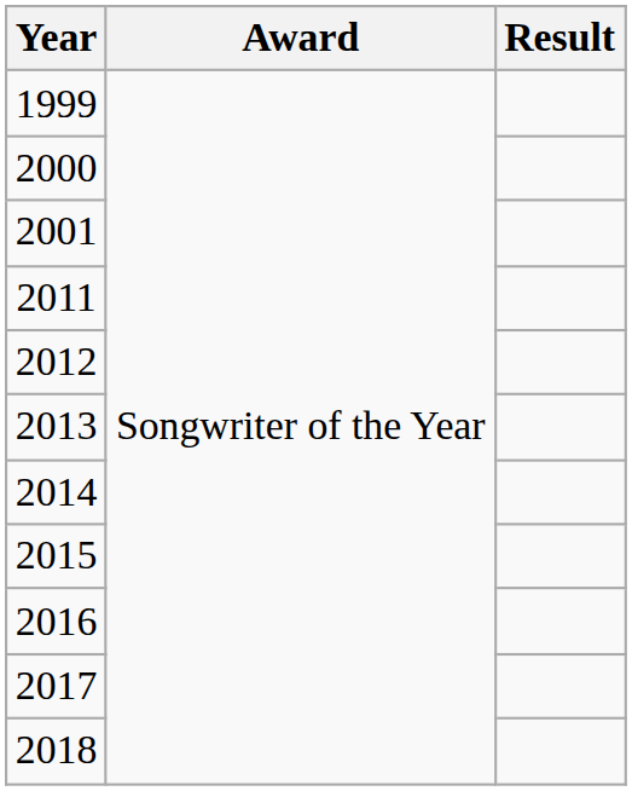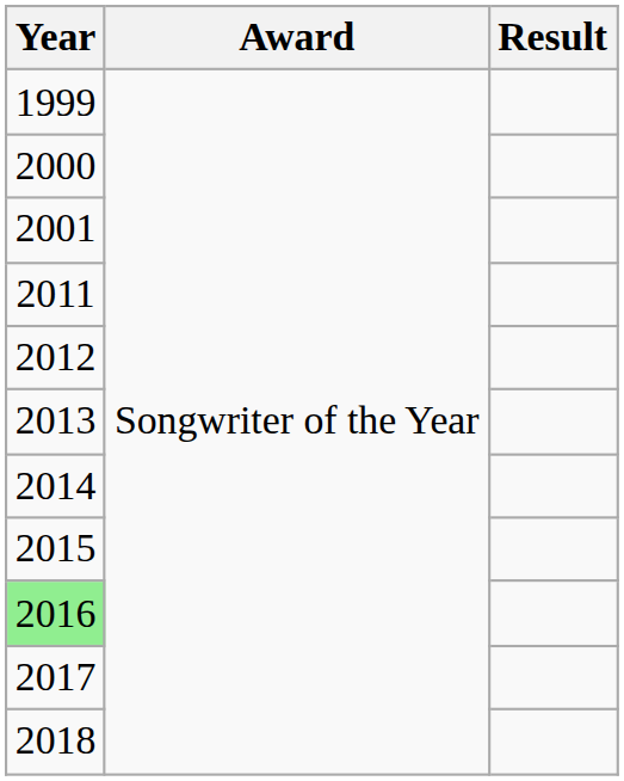2016 | Year: no background -> lightgreen background
